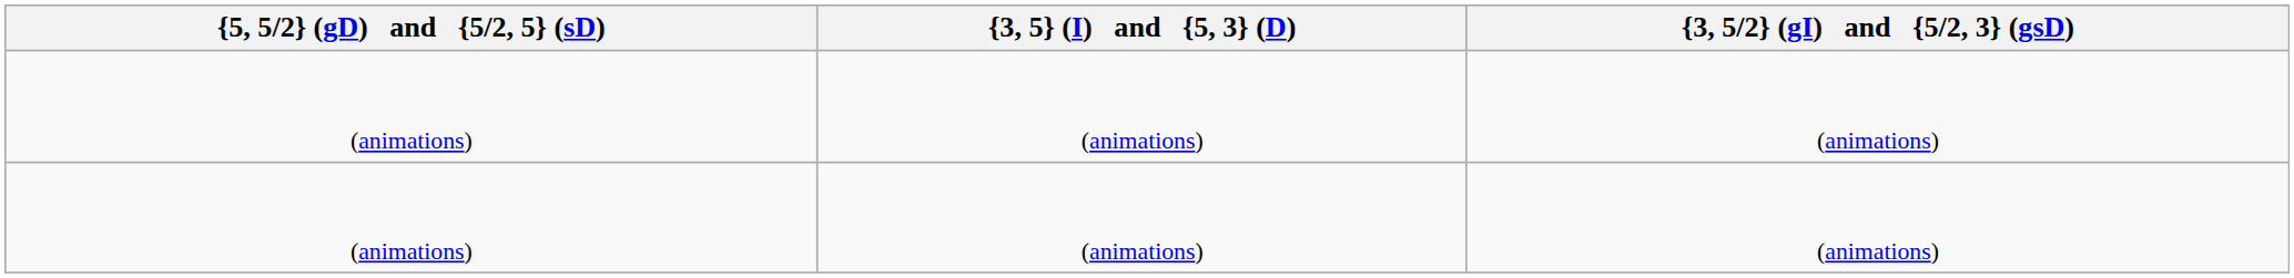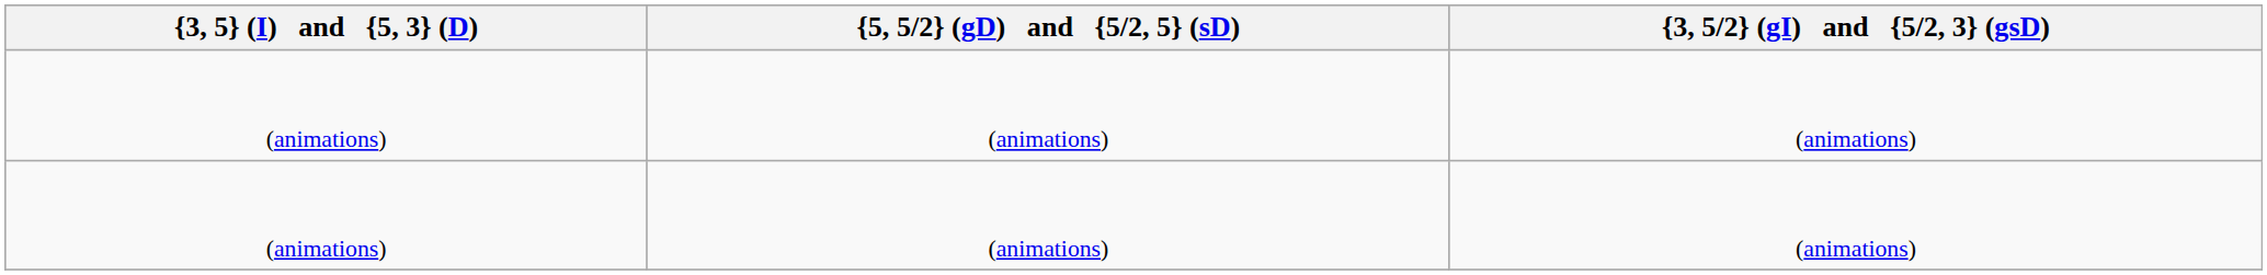columns swapped: {3, 5} (I) and {5, 3} (D) <-> {5, 5/2} (gD) and {5/2, 5} (sD)
